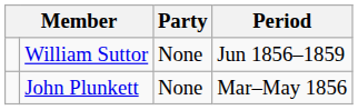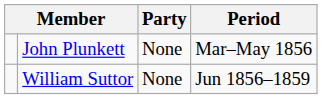rows swapped: John Plunkett <-> William Suttor
